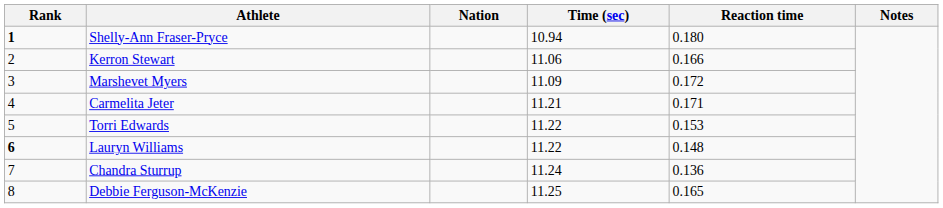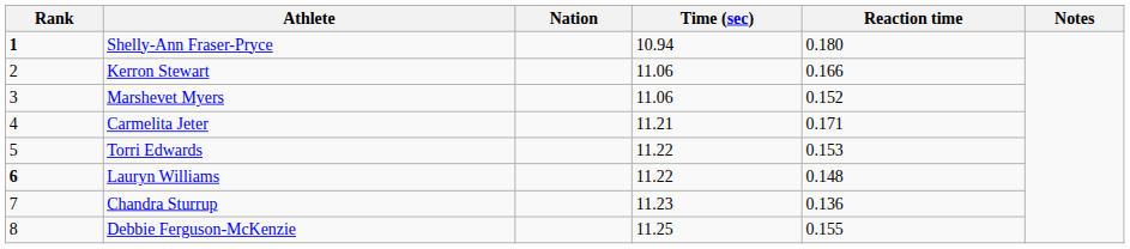Marshevet Myers | Time (sec): 11.09 -> 11.06
Marshevet Myers | Reaction time: 0.172 -> 0.152
Chandra Sturrup | Time (sec): 11.24 -> 11.23
Debbie Ferguson-McKenzie | Reaction time: 0.165 -> 0.155
